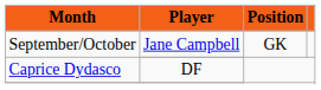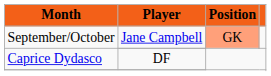September/October / Jane Campbell | Position: no background -> lightsalmon background
